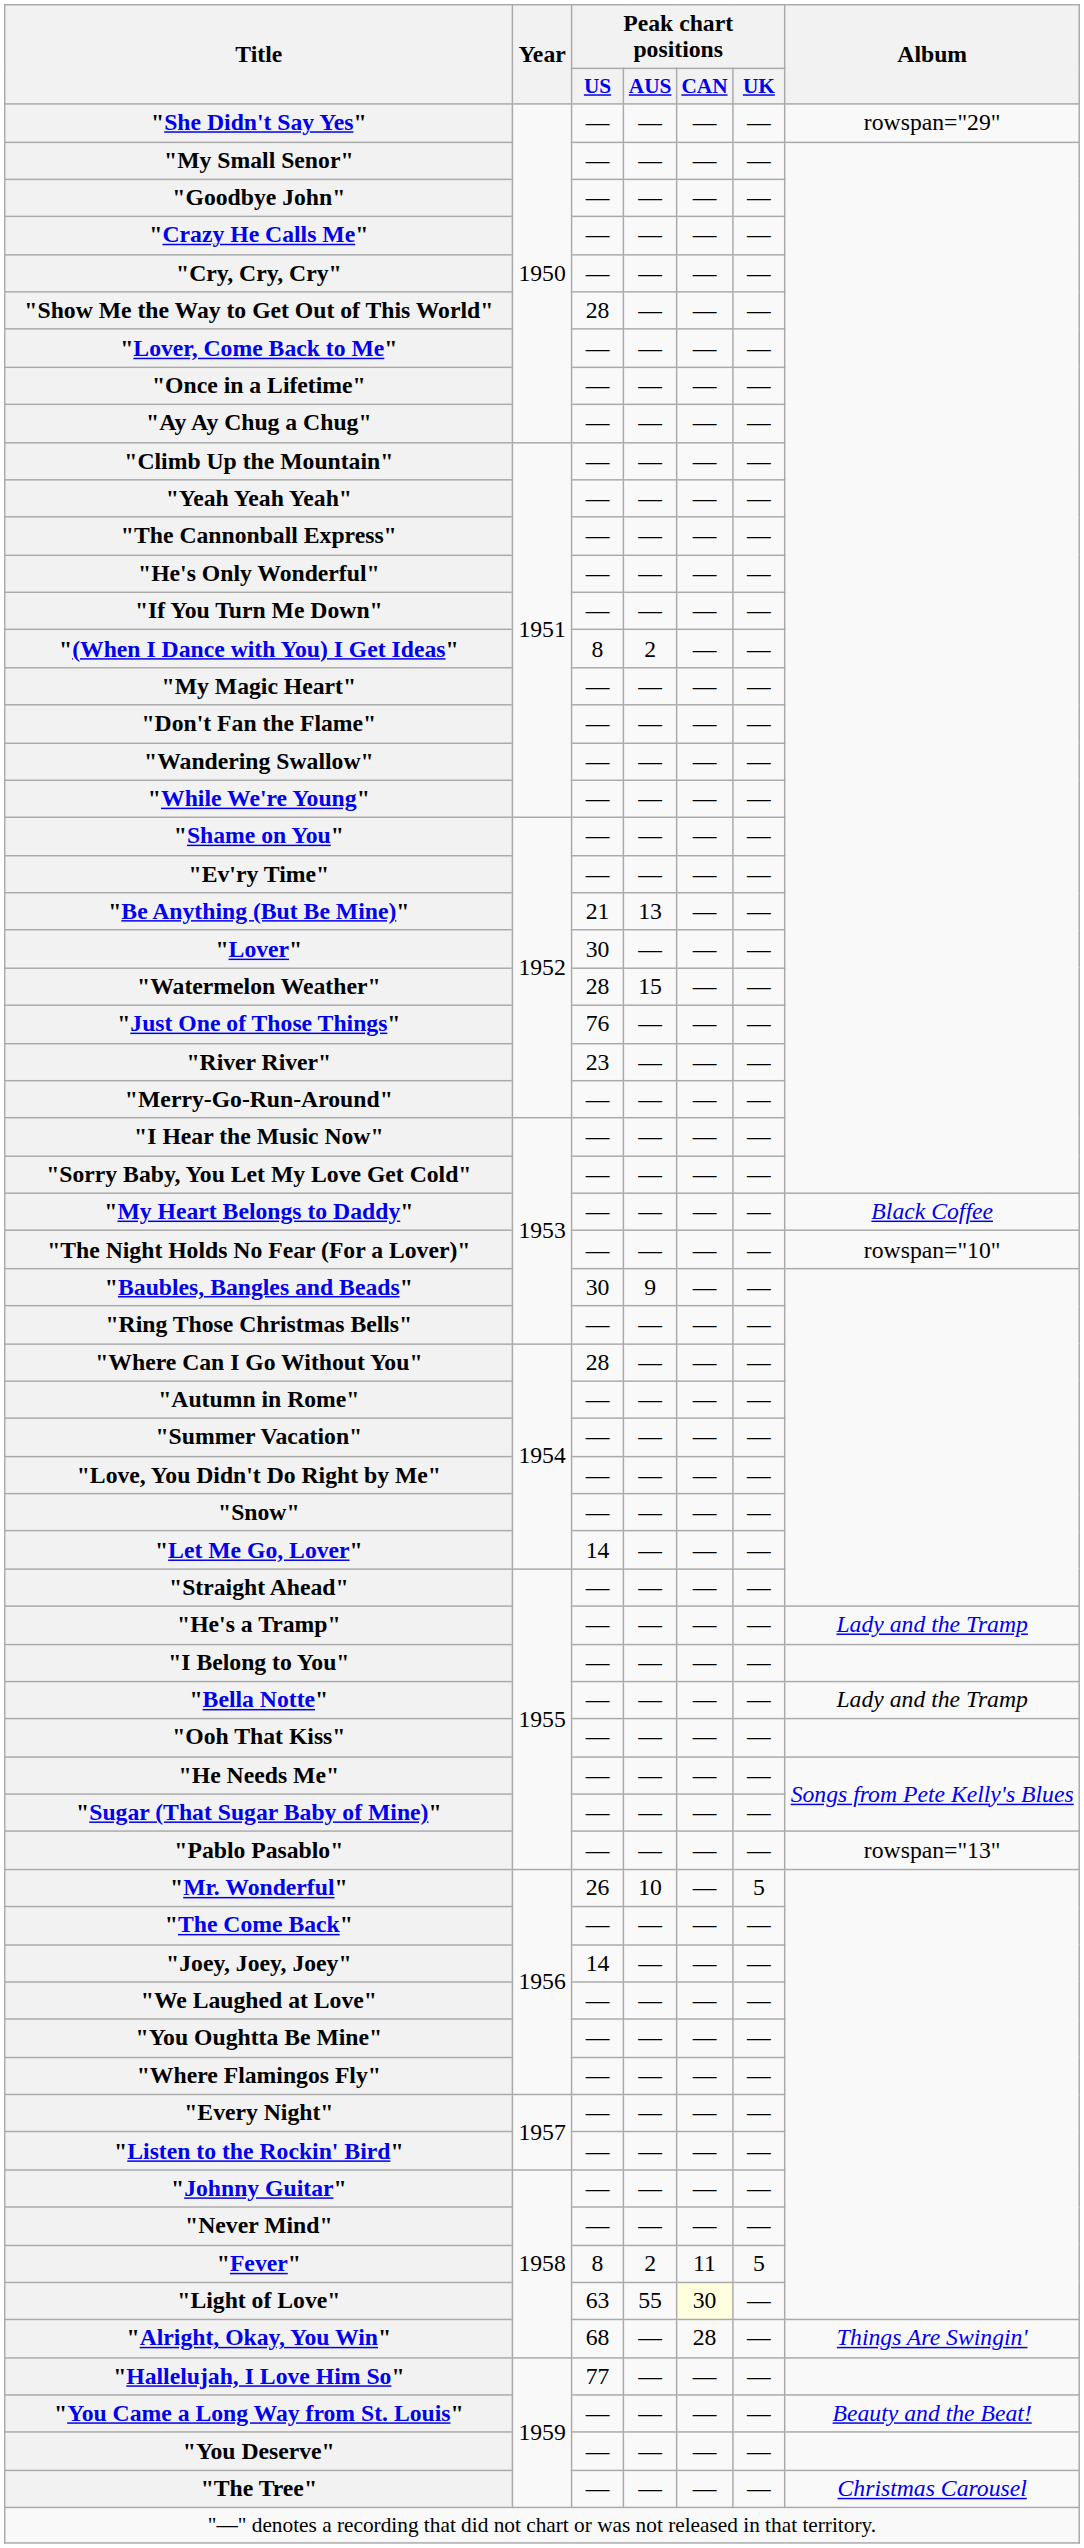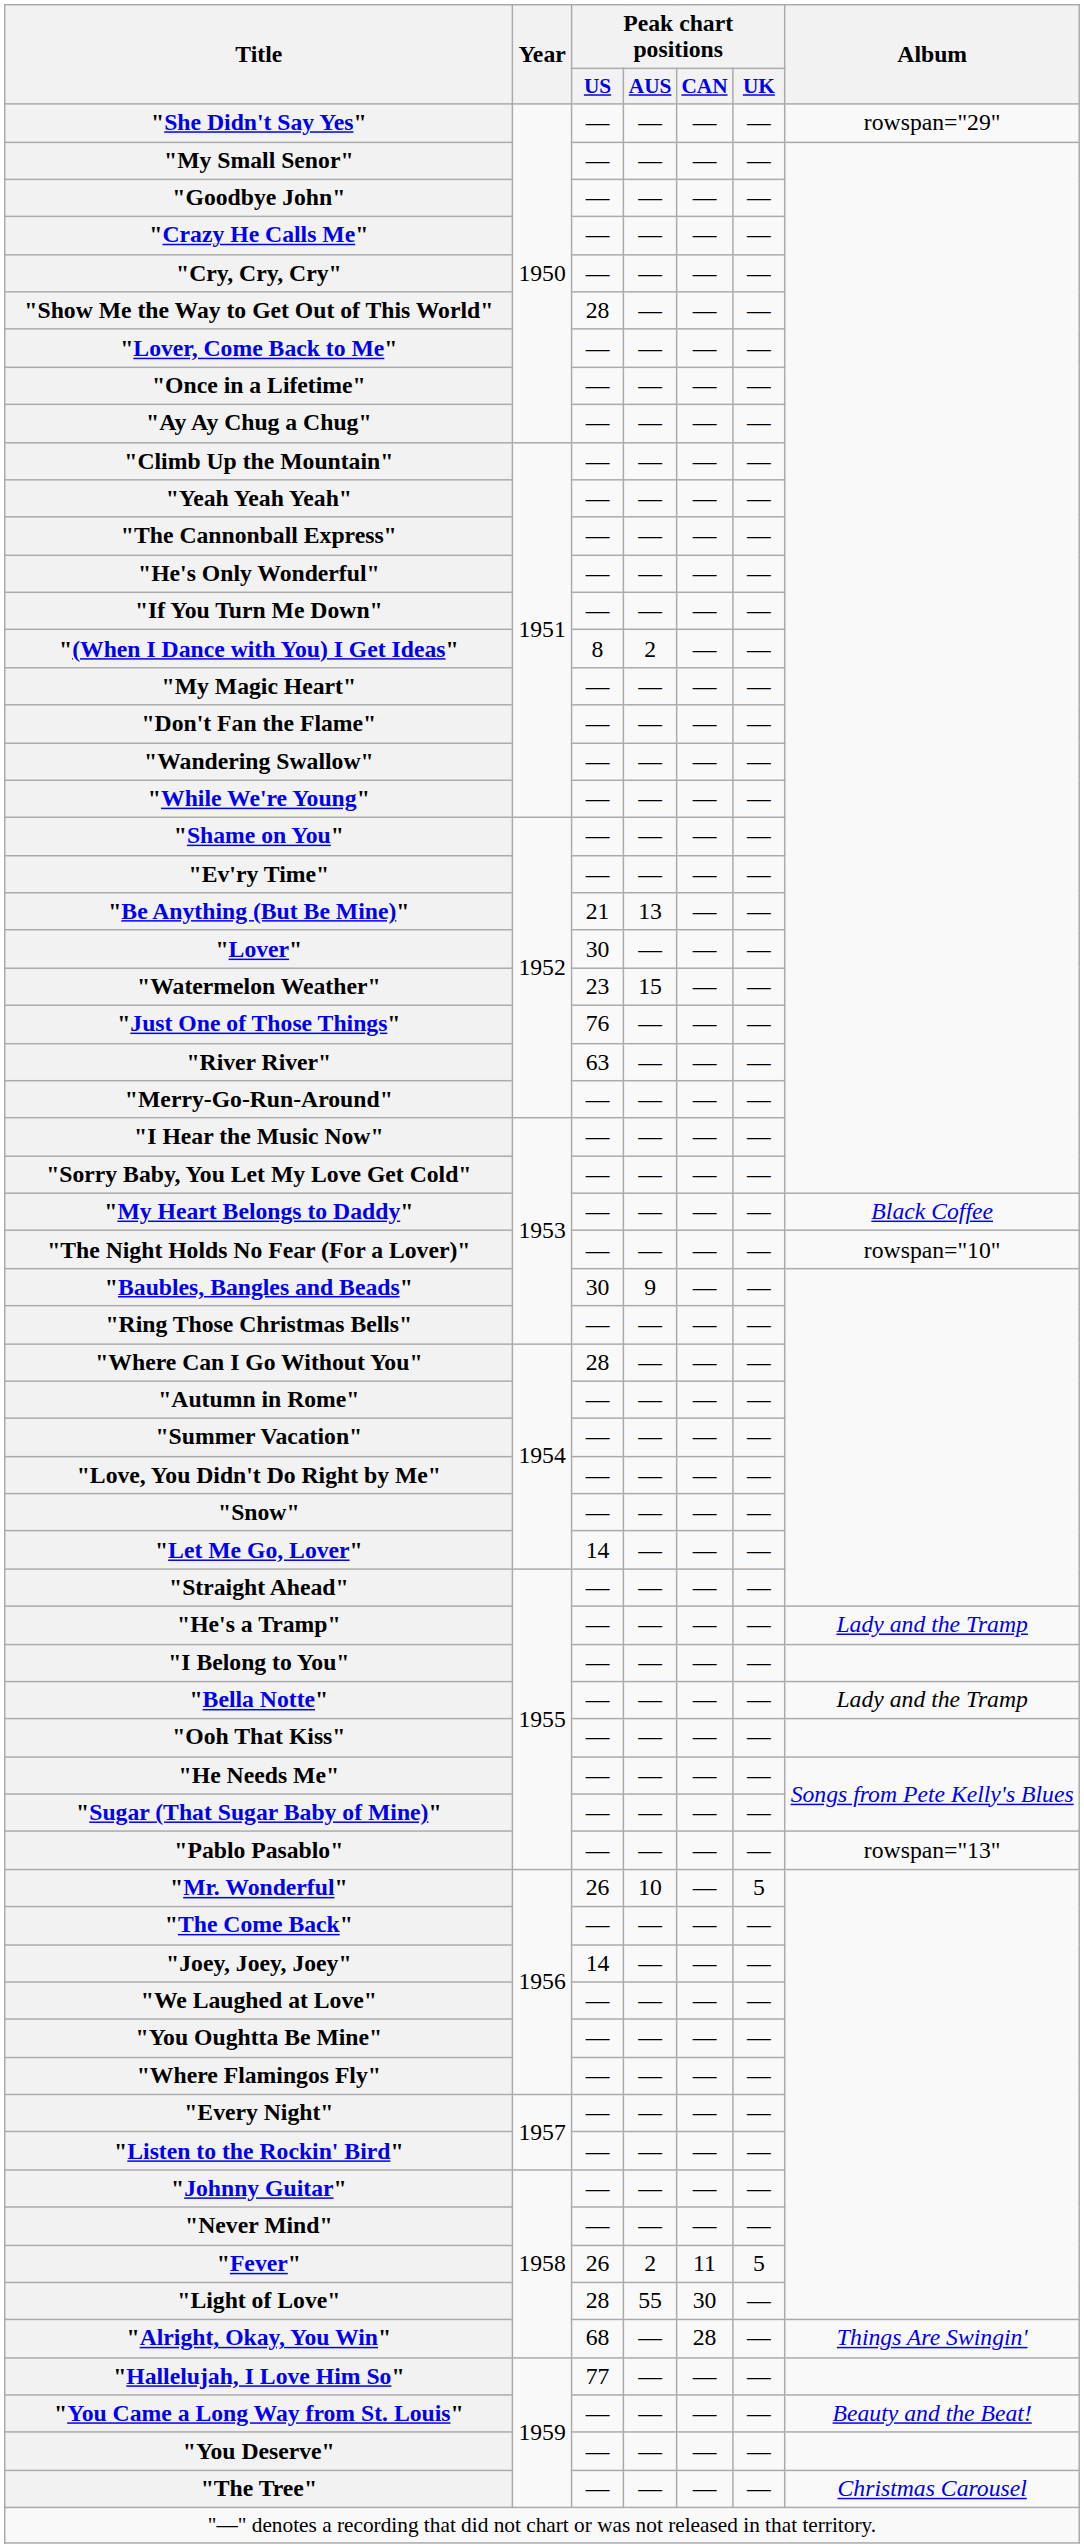"Watermelon Weather" | Peak chart positions / US: 28 -> 23
"River River" | Peak chart positions / US: 23 -> 63
"Fever" | Peak chart positions / US: 8 -> 26
"Light of Love" | Peak chart positions / US: 63 -> 28
"Light of Love" | Peak chart positions / CAN: lightyellow background -> no background
